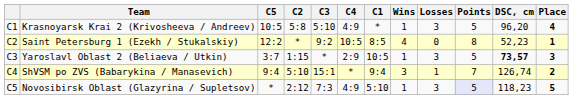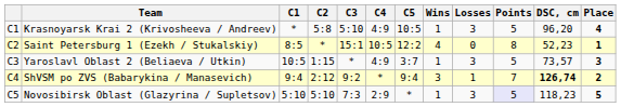columns swapped: C1 <-> C5
Saint Petersburg 1 (Ezekh / Stukalskiy) | C3: 9:2 -> 15:1
Yaroslavl Oblast 2 (Beliaeva / Utkin) | C4: 2:9 -> 4:9
Yaroslavl Oblast 2 (Beliaeva / Utkin) | DSC, cm: bold -> normal
ShVSM po ZVS (Babarykina / Manasevich) | C2: 5:10 -> 2:12
ShVSM po ZVS (Babarykina / Manasevich) | C3: 15:1 -> 9:2
ShVSM po ZVS (Babarykina / Manasevich) | DSC, cm: normal -> bold
Novosibirsk Oblast (Glazyrina / Supletsov) | C2: 2:12 -> 5:10
Novosibirsk Oblast (Glazyrina / Supletsov) | C4: 4:9 -> 2:9
